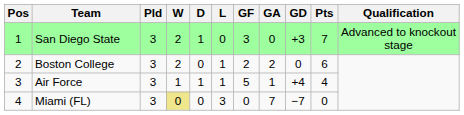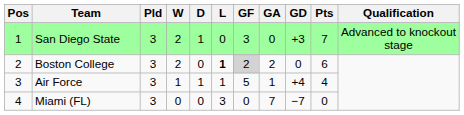Boston College | L: normal -> bold
Boston College | GF: no background -> lightgrey background
Miami (FL) | W: khaki background -> no background
